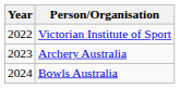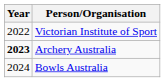Archery Australia | Year: normal -> bold
